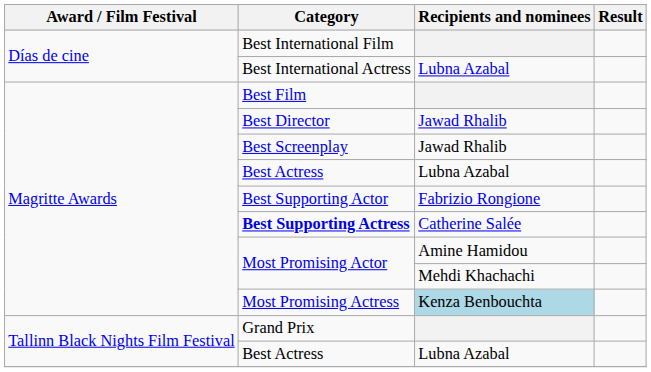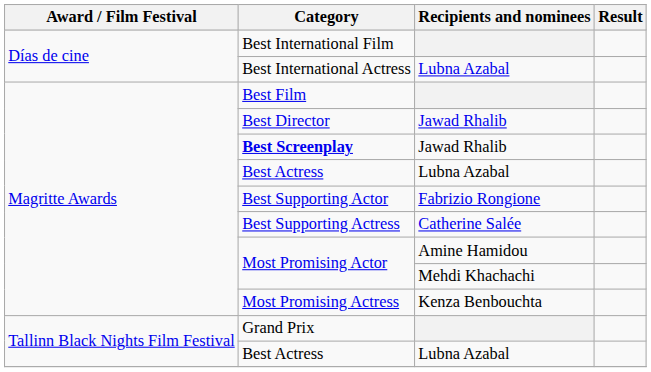Best Screenplay | Category: normal -> bold
Best Supporting Actress | Category: bold -> normal
Most Promising Actress | Recipients and nominees: lightblue background -> no background
